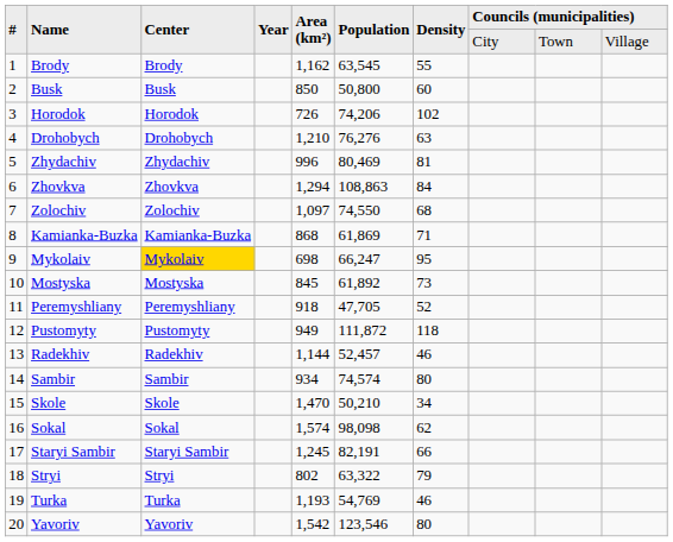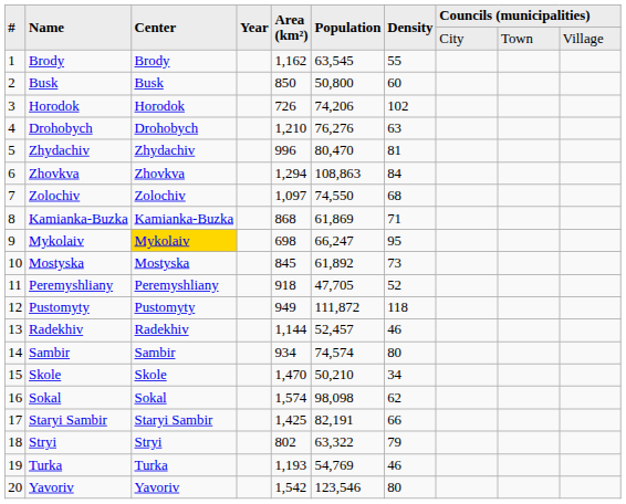row 7 | Population: 80,469 -> 80,470
row 19 | Area (km²): 1,245 -> 1,425
